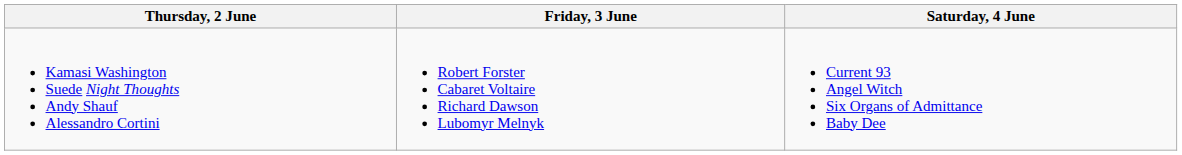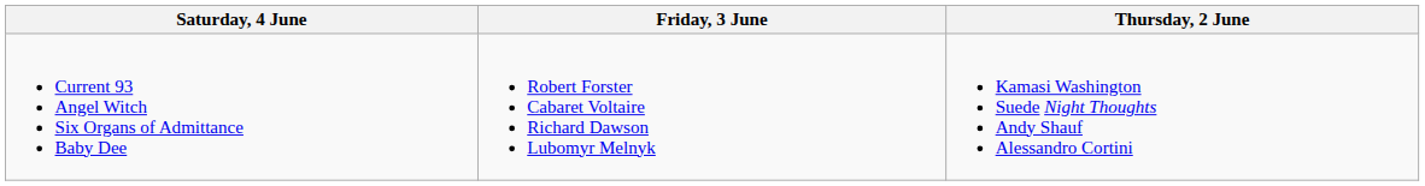columns swapped: Thursday, 2 June <-> Saturday, 4 June
